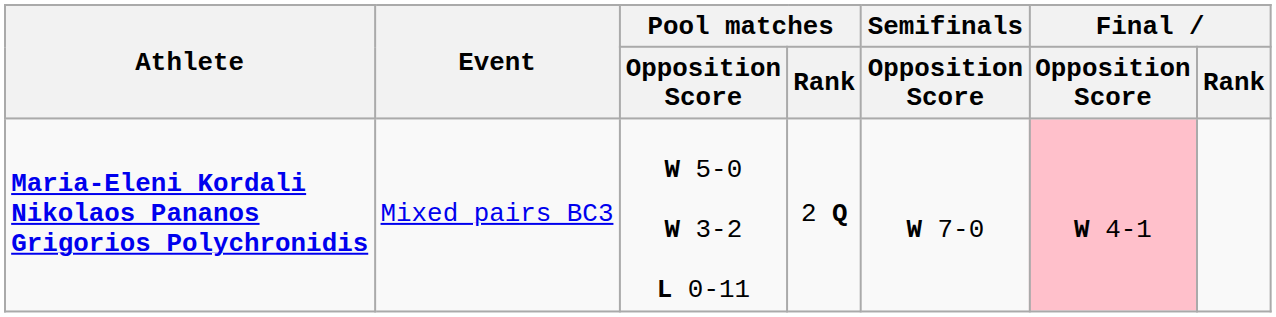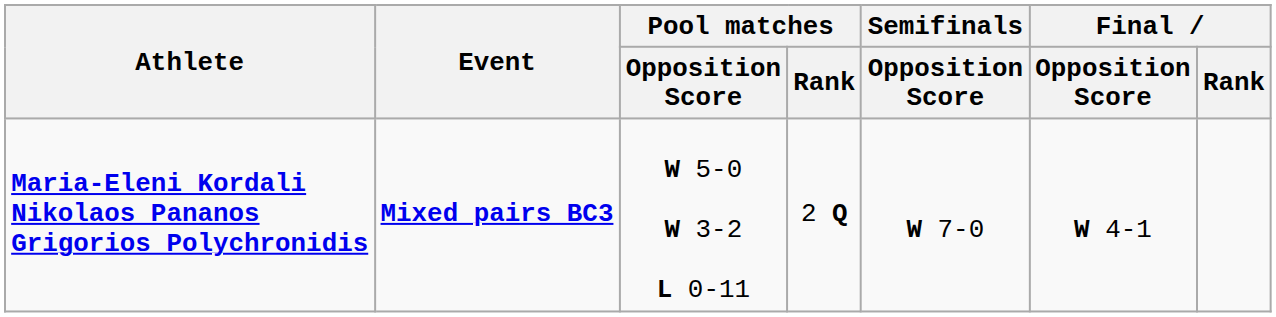Maria-Eleni Kordali Nikolaos Pananos Grigorios Polychronidis | Event: normal -> bold
Maria-Eleni Kordali Nikolaos Pananos Grigorios Polychronidis | Final / Opposition Score: pink background -> no background
